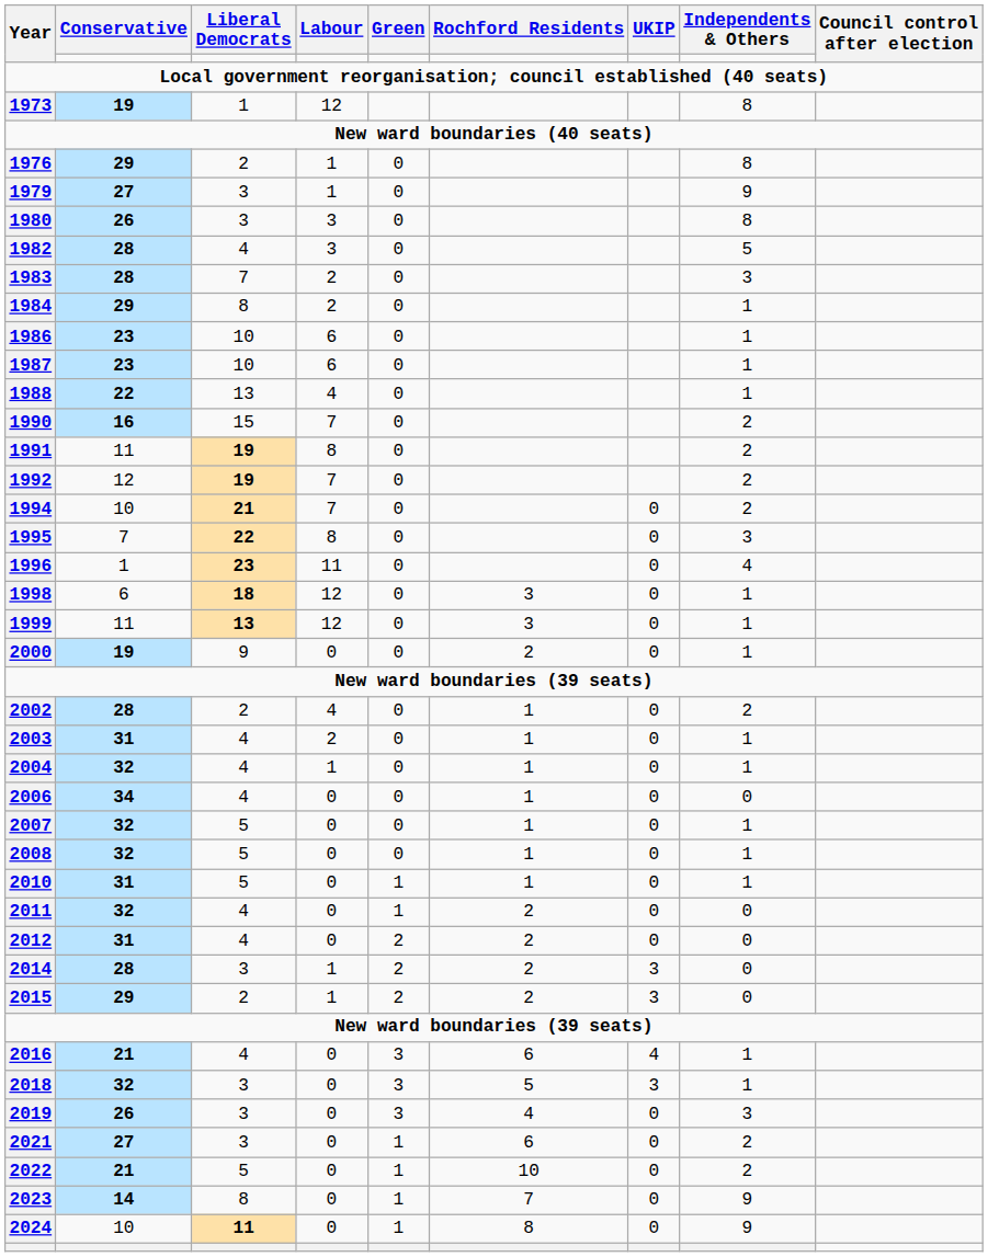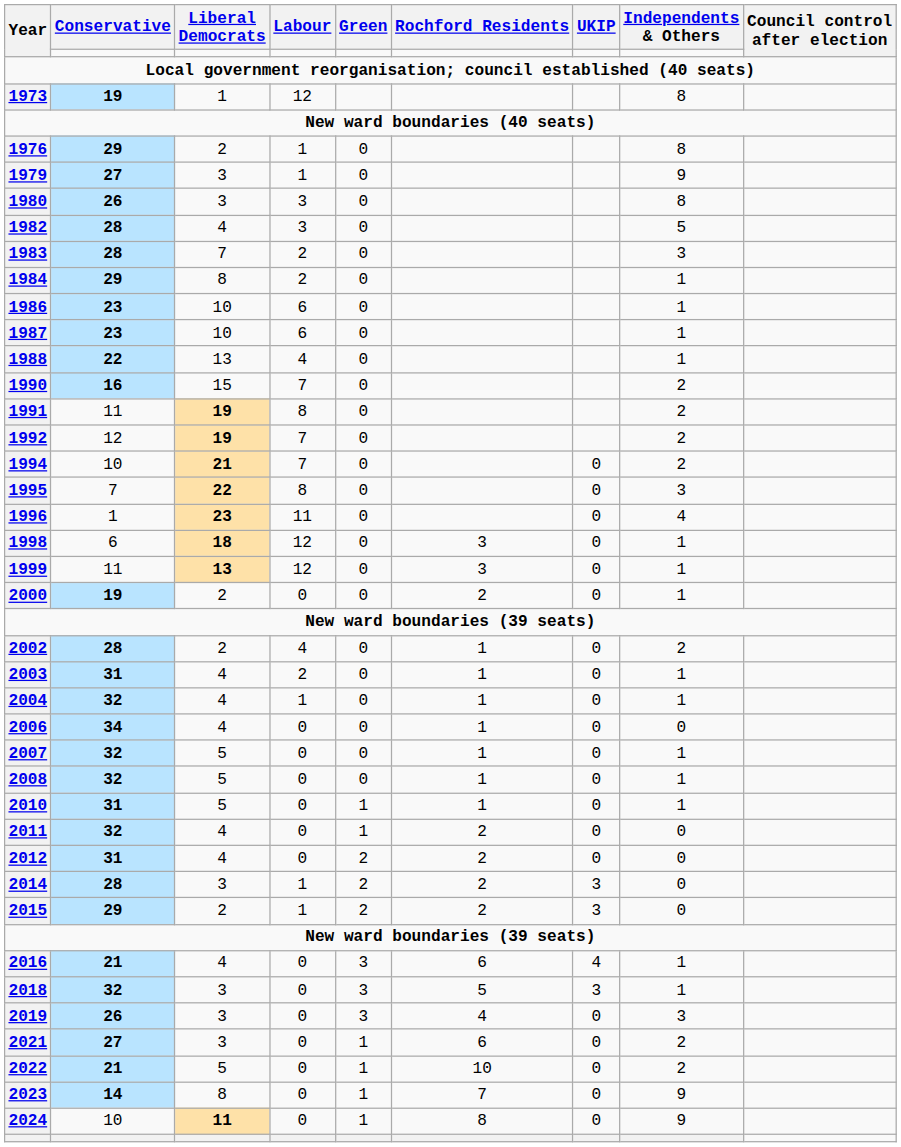2000 | Liberal Democrats: 9 -> 2
